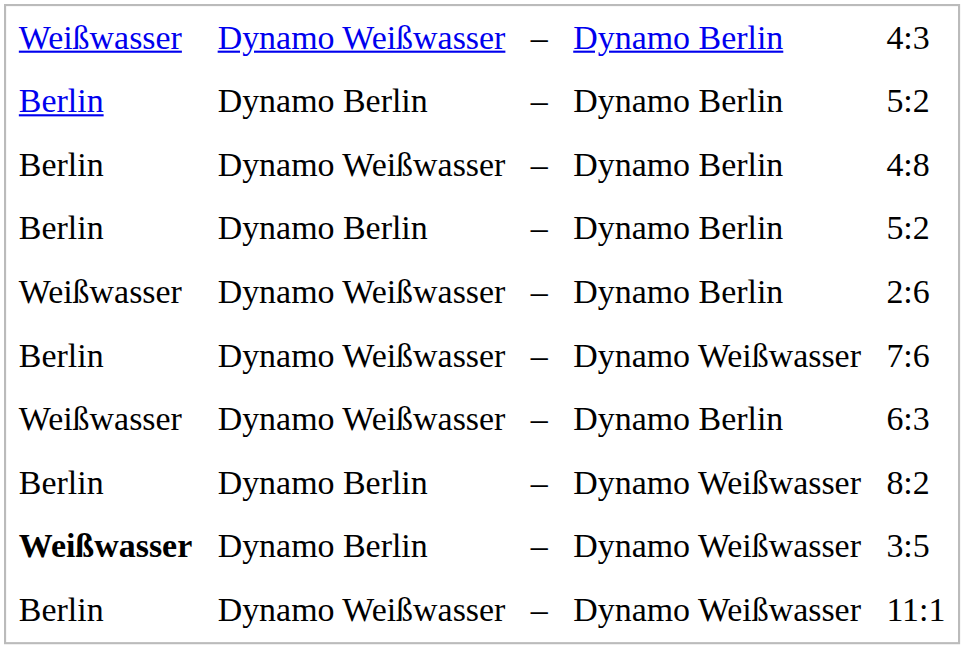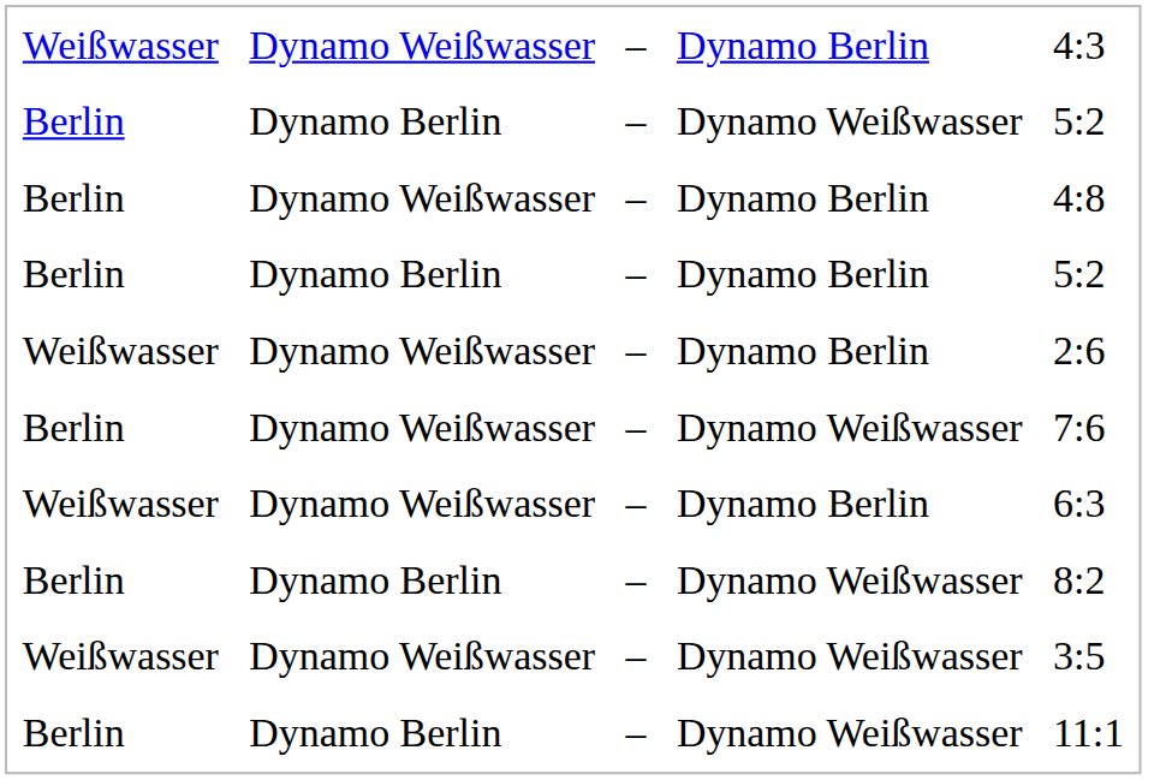row 2 | column 4: Dynamo Berlin -> Dynamo Weißwasser
row 9 | column 1: bold -> normal
row 9 | column 2: Dynamo Berlin -> Dynamo Weißwasser
row 10 | column 2: Dynamo Weißwasser -> Dynamo Berlin
